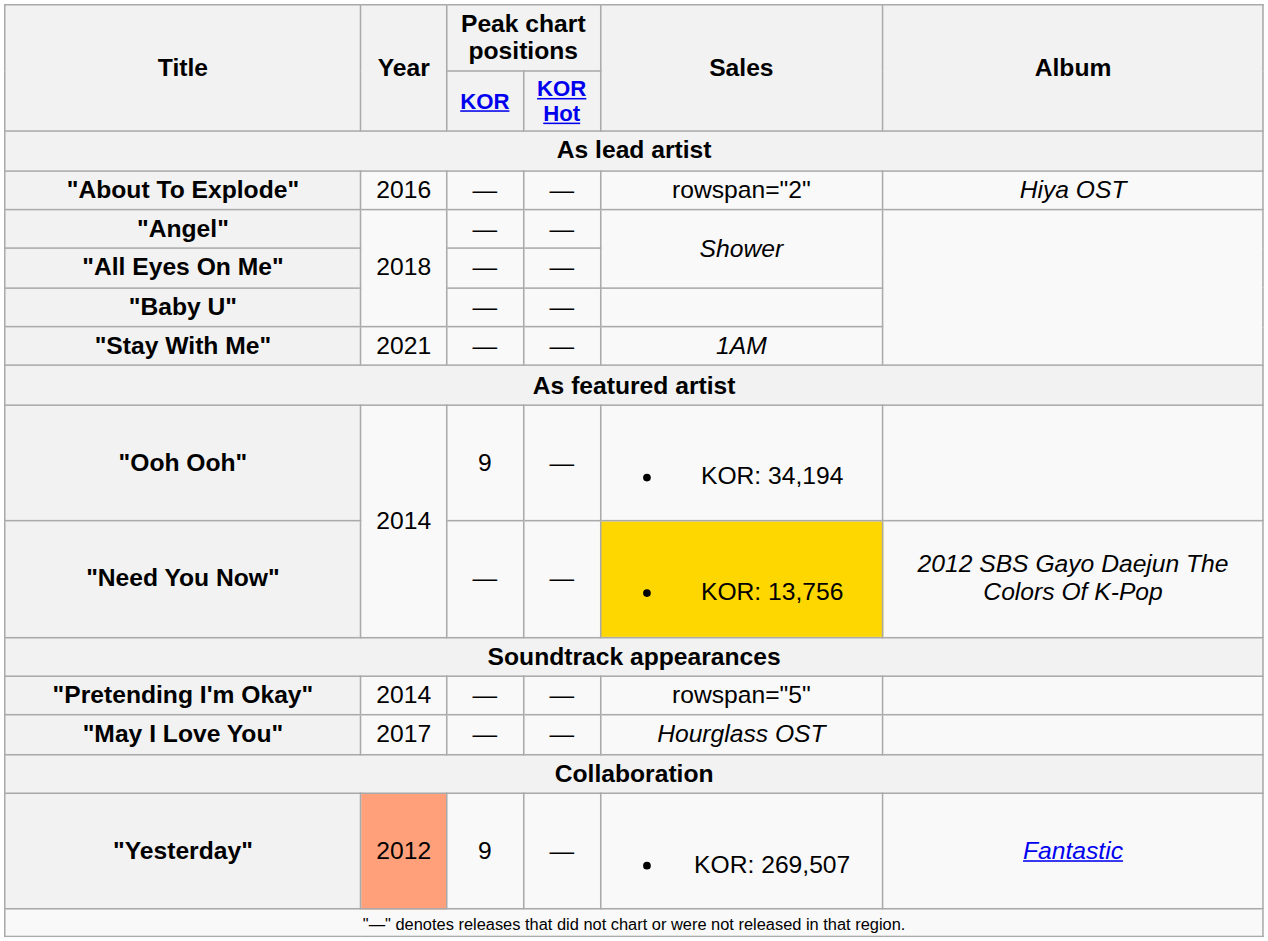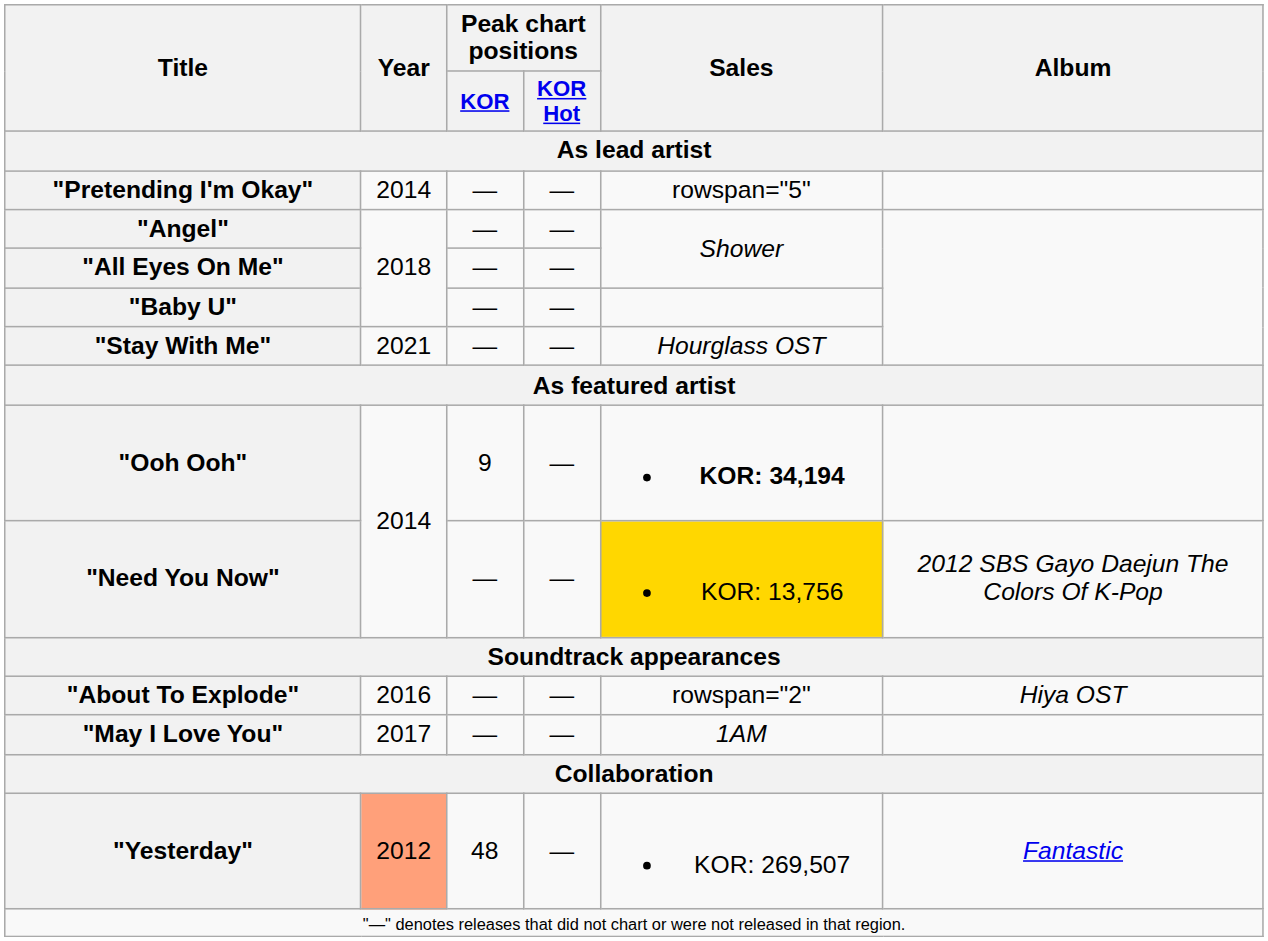rows swapped: "Pretending I'm Okay" <-> "About To Explode"
"Stay With Me" | Sales: 1AM -> Hourglass OST
"Ooh Ooh" | Sales: normal -> bold
"May I Love You" | Sales: Hourglass OST -> 1AM
"Yesterday" | Peak chart positions / KOR: 9 -> 48
